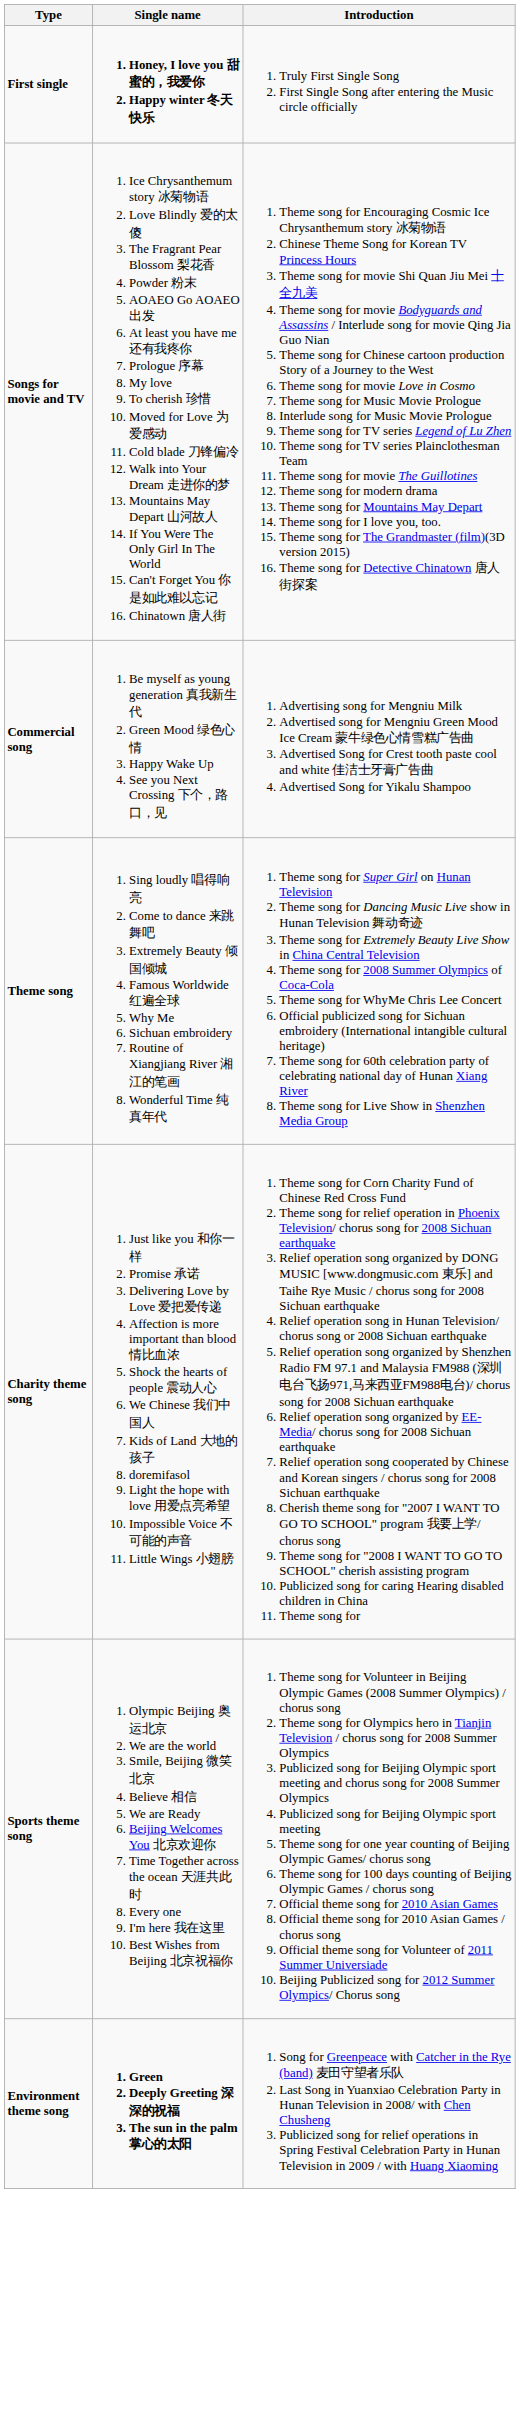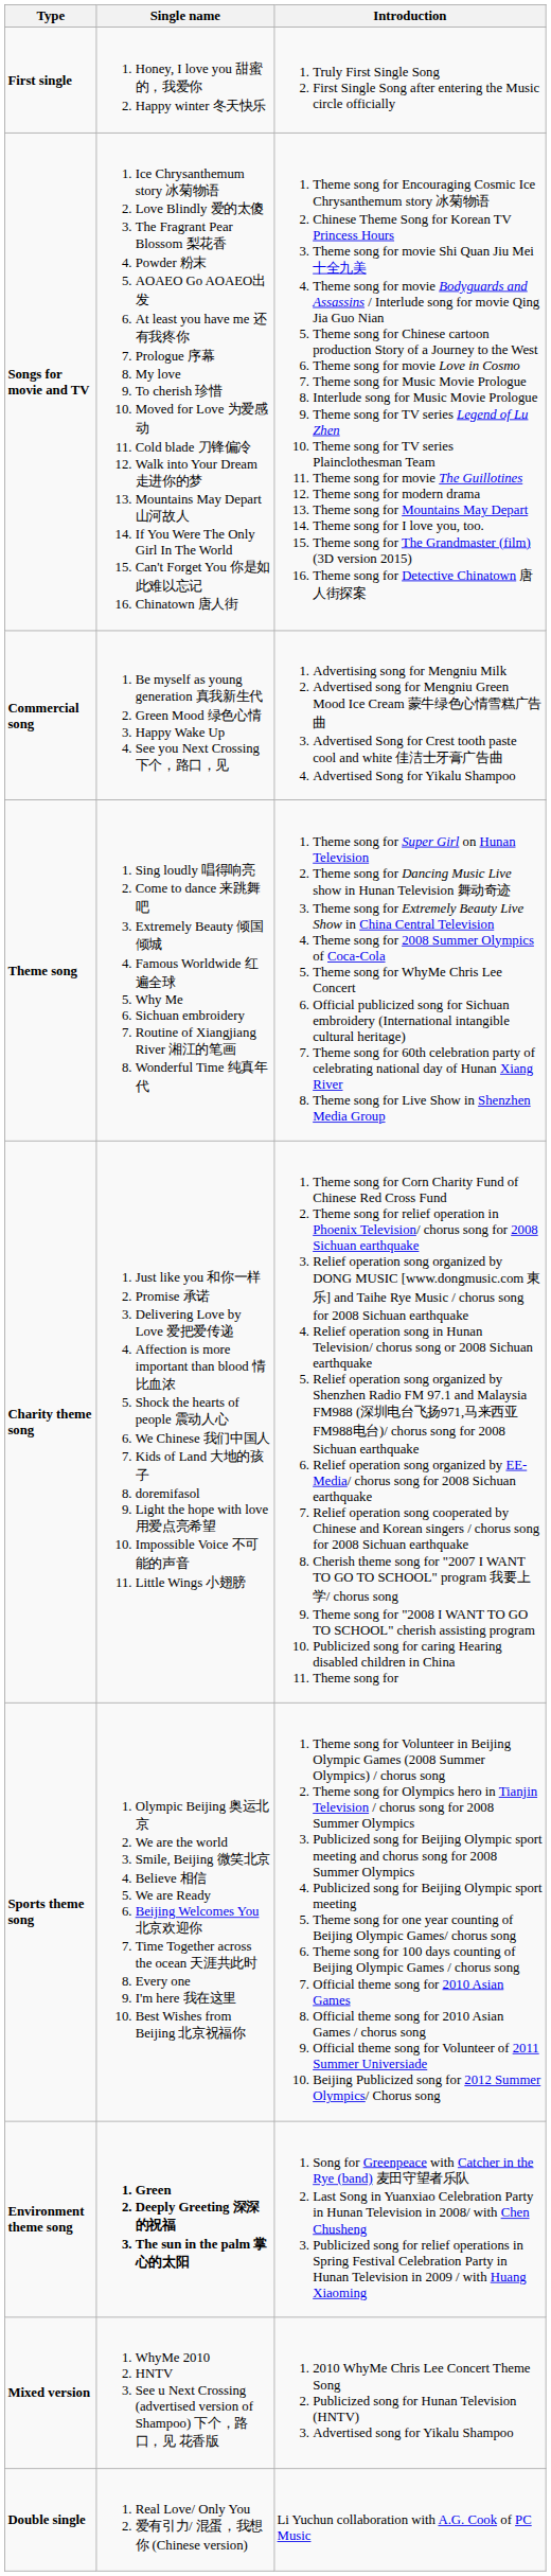First single | Single name: bold -> normal
+ row: Mixed version | WhyMe 2010 HNTV See u Next Crossing (advertised version of Shampoo) 下个，路口，见 花香版 | 2010 WhyMe Chris Lee Concert Theme Song Publicized song for Hunan Television (HNTV) Advertised song for Yikalu Shampoo
+ row: Double single | Real Love/ Only You 爱有引力/ 混蛋，我想你 (Chinese version) | Li Yuchun collaboration with A.G. Cook of PC Music
